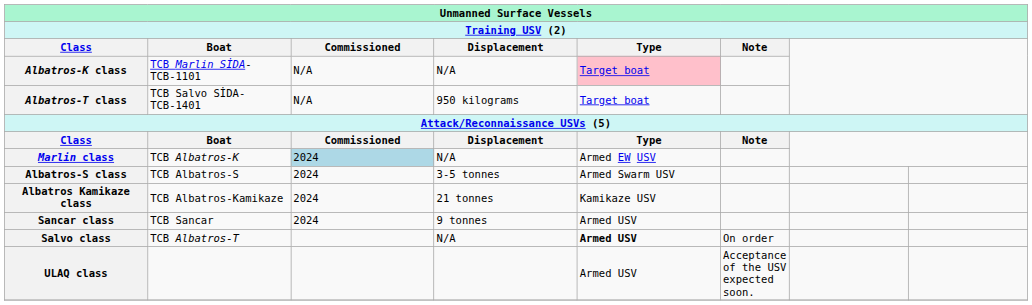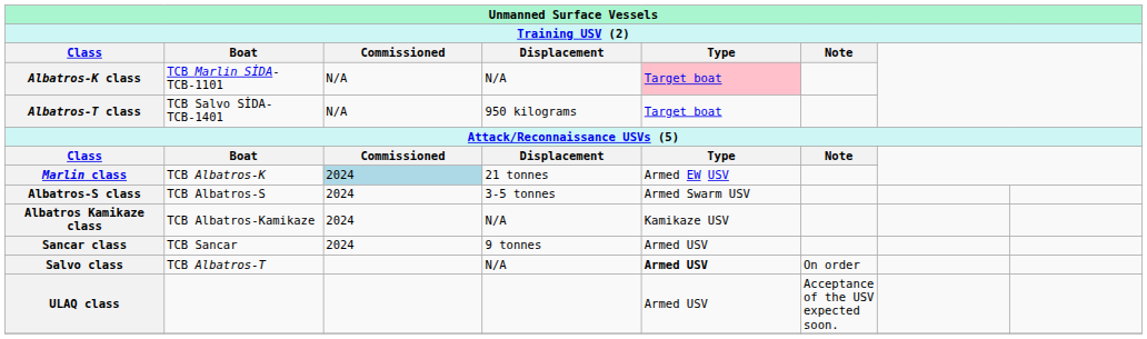Marlin class | Displacement: N/A -> 21 tonnes
Albatros Kamikaze class | Displacement: 21 tonnes -> N/A
